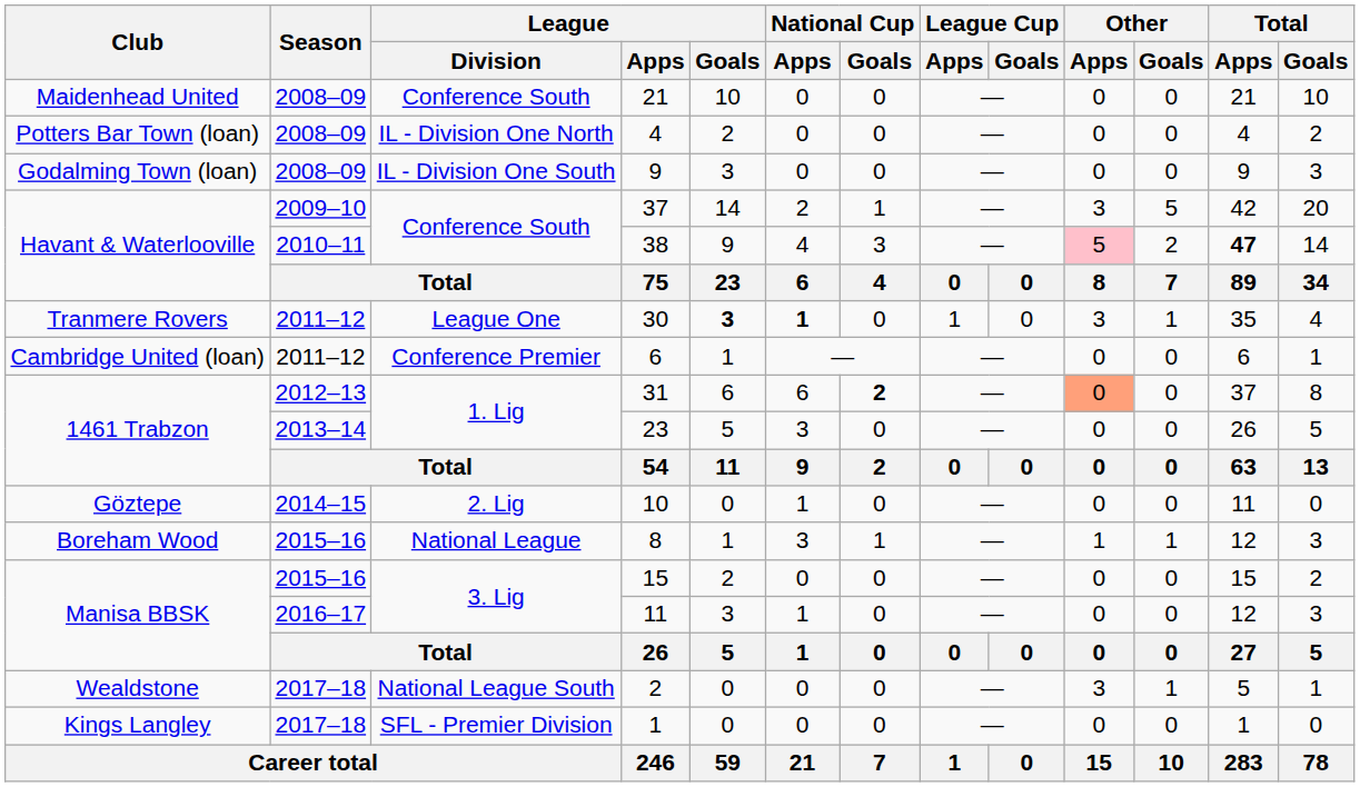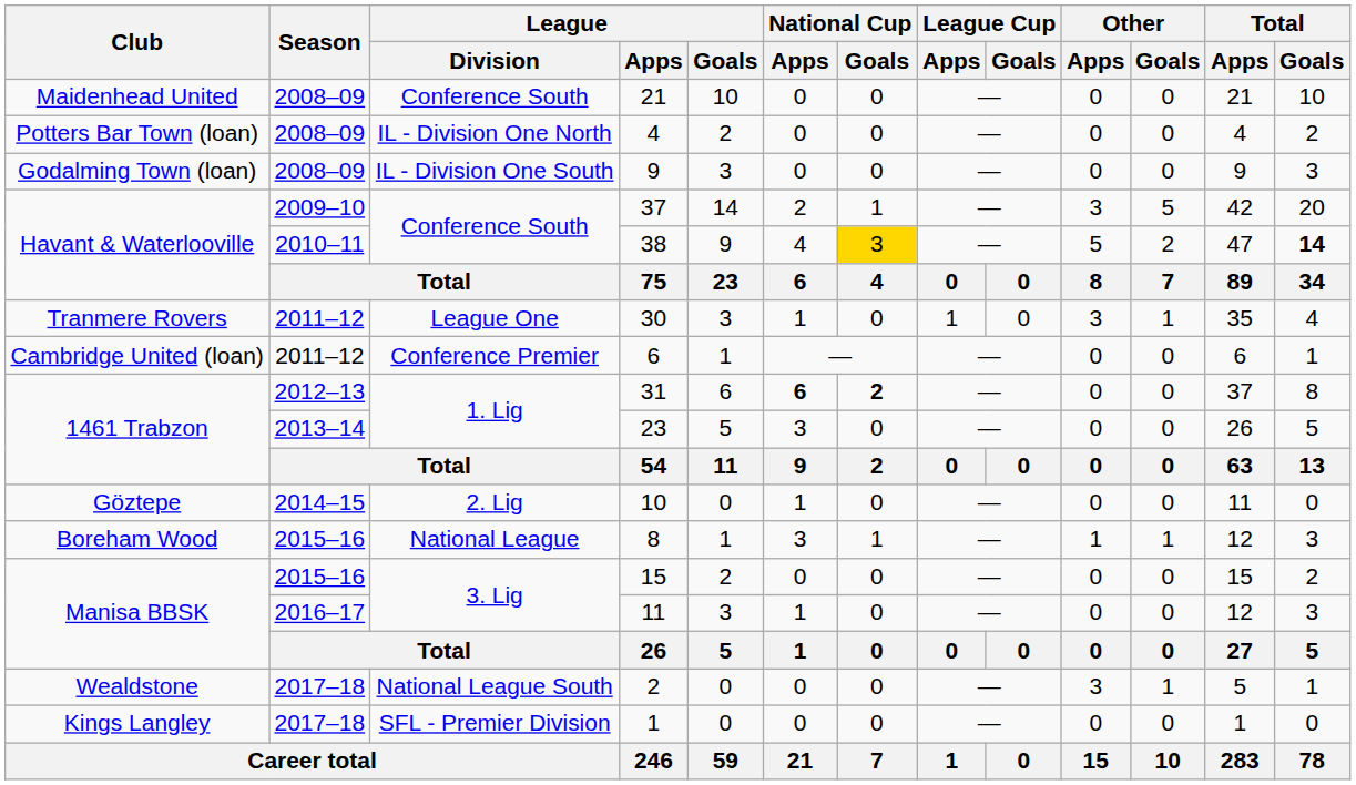38 | National Cup / Goals: no background -> gold background
38 | Other / Apps: pink background -> no background
38 | Total / Apps: bold -> normal
38 | Total / Goals: normal -> bold
30 | League / Goals: bold -> normal
30 | National Cup / Apps: bold -> normal
31 | National Cup / Apps: normal -> bold
31 | Other / Apps: lightsalmon background -> no background
